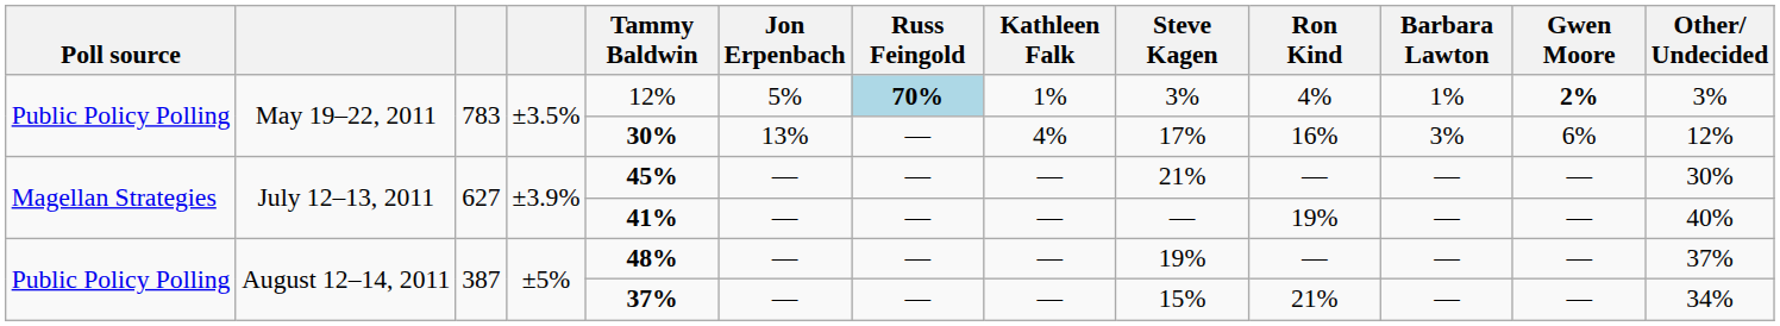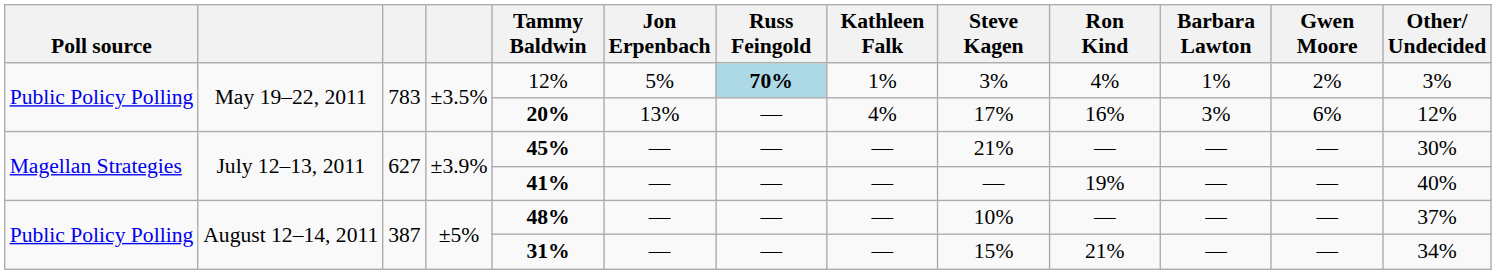row 2 | Gwen Moore: bold -> normal
row 3 | Tammy Baldwin: 30% -> 20%
row 6 | Steve Kagen: 19% -> 10%
row 7 | Tammy Baldwin: 37% -> 31%
